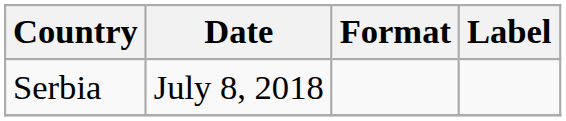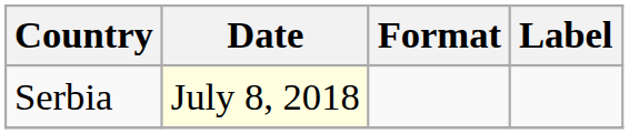Serbia | Date: no background -> lightyellow background
